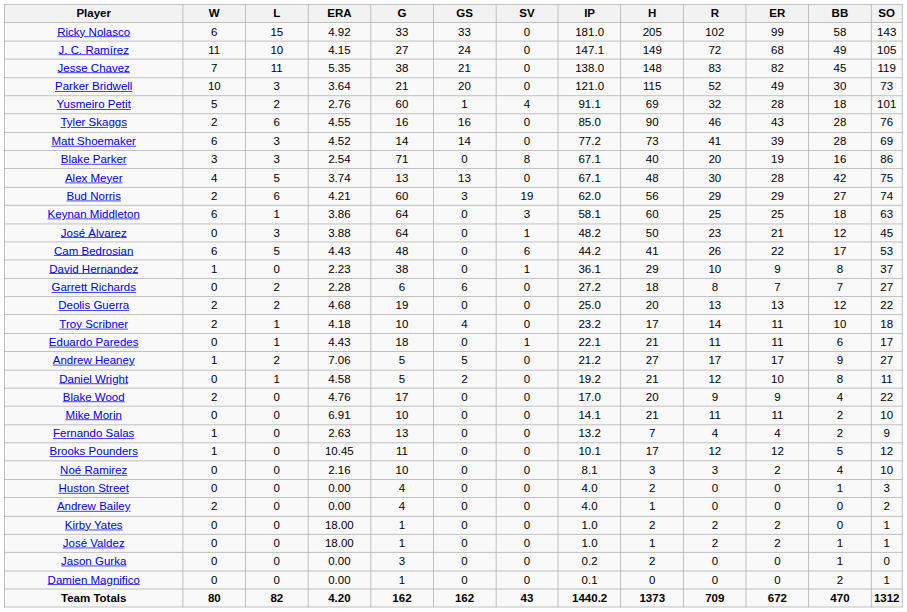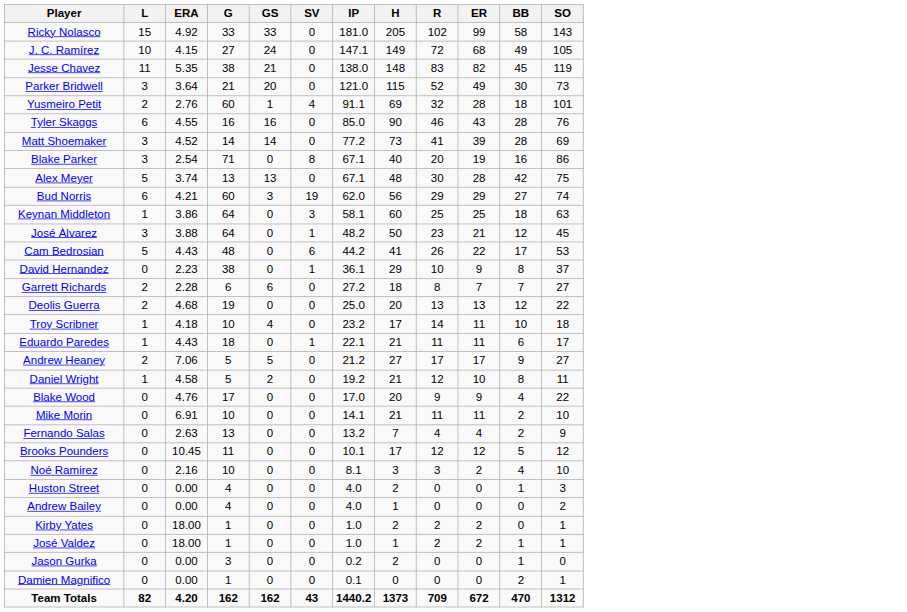- column: W | 6 | 11 | 7 | 10 | 5 | 2 | 6 | 3 | 4 | 2 | 6 | 0 | 6 | 1 | 0 | 2 | 2 | 0 | 1 | 0 | 2 | 0 | 1 | 1 | 0 | 0 | 2 | 0 | 0 | 0 | 0 | 80
